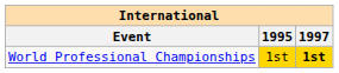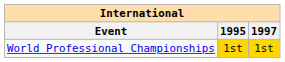World Professional Championships | 1997: bold -> normal
